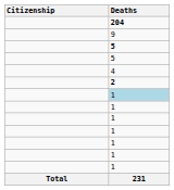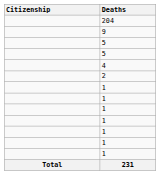row 2 | Deaths: bold -> normal
row 4 | Deaths: bold -> normal
row 7 | Deaths: bold -> normal
row 8 | Deaths: lightblue background -> no background
